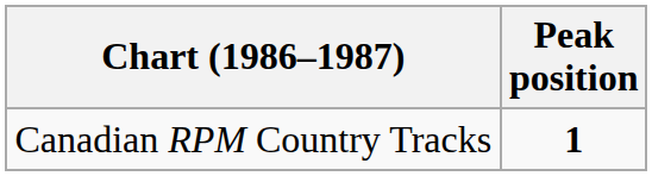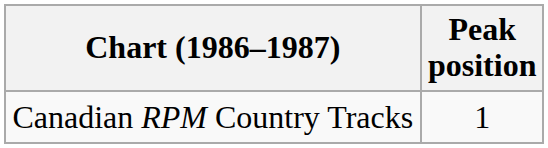Canadian RPM Country Tracks | Peak position: bold -> normal
